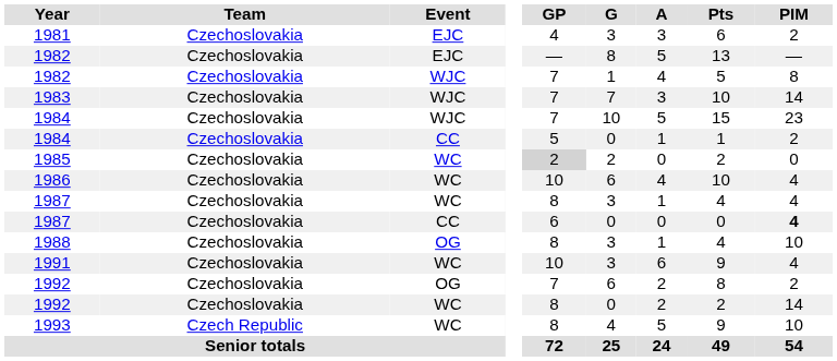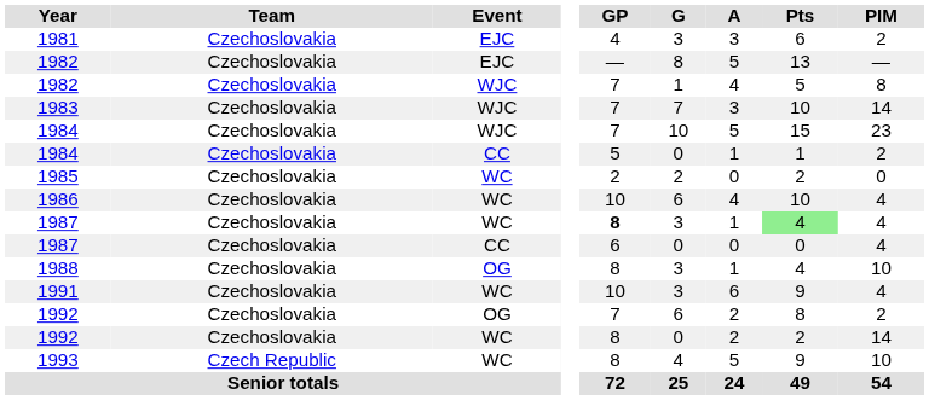1985 | GP: lightgrey background -> no background
1987 / WC | GP: normal -> bold
1987 / WC | Pts: no background -> lightgreen background
1987 / CC | PIM: bold -> normal
